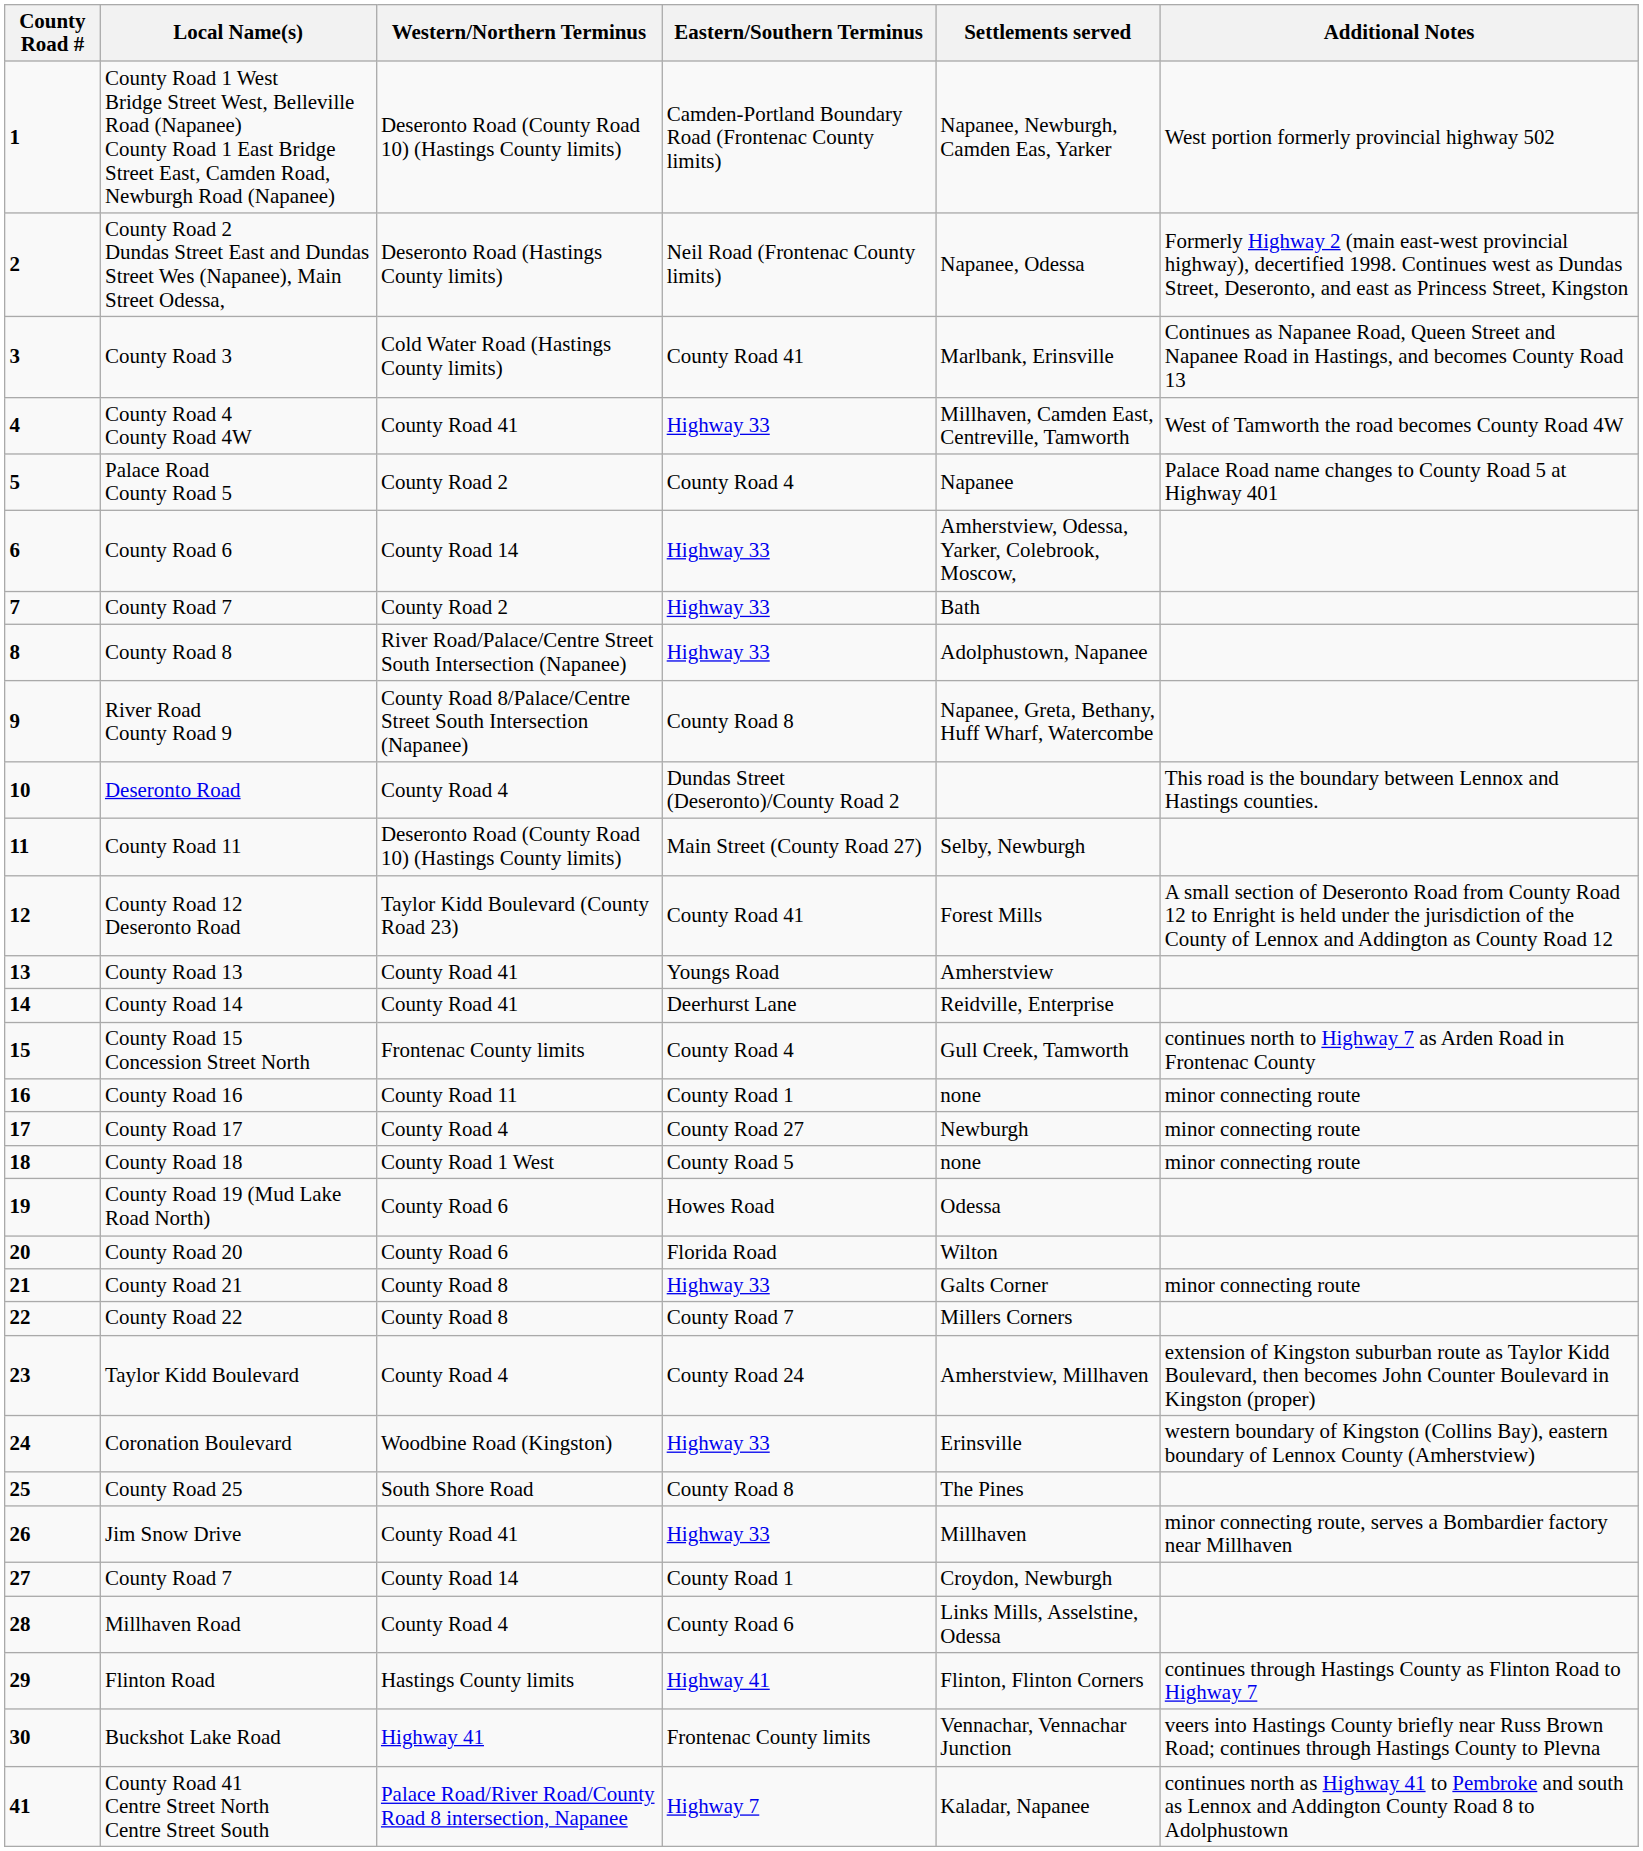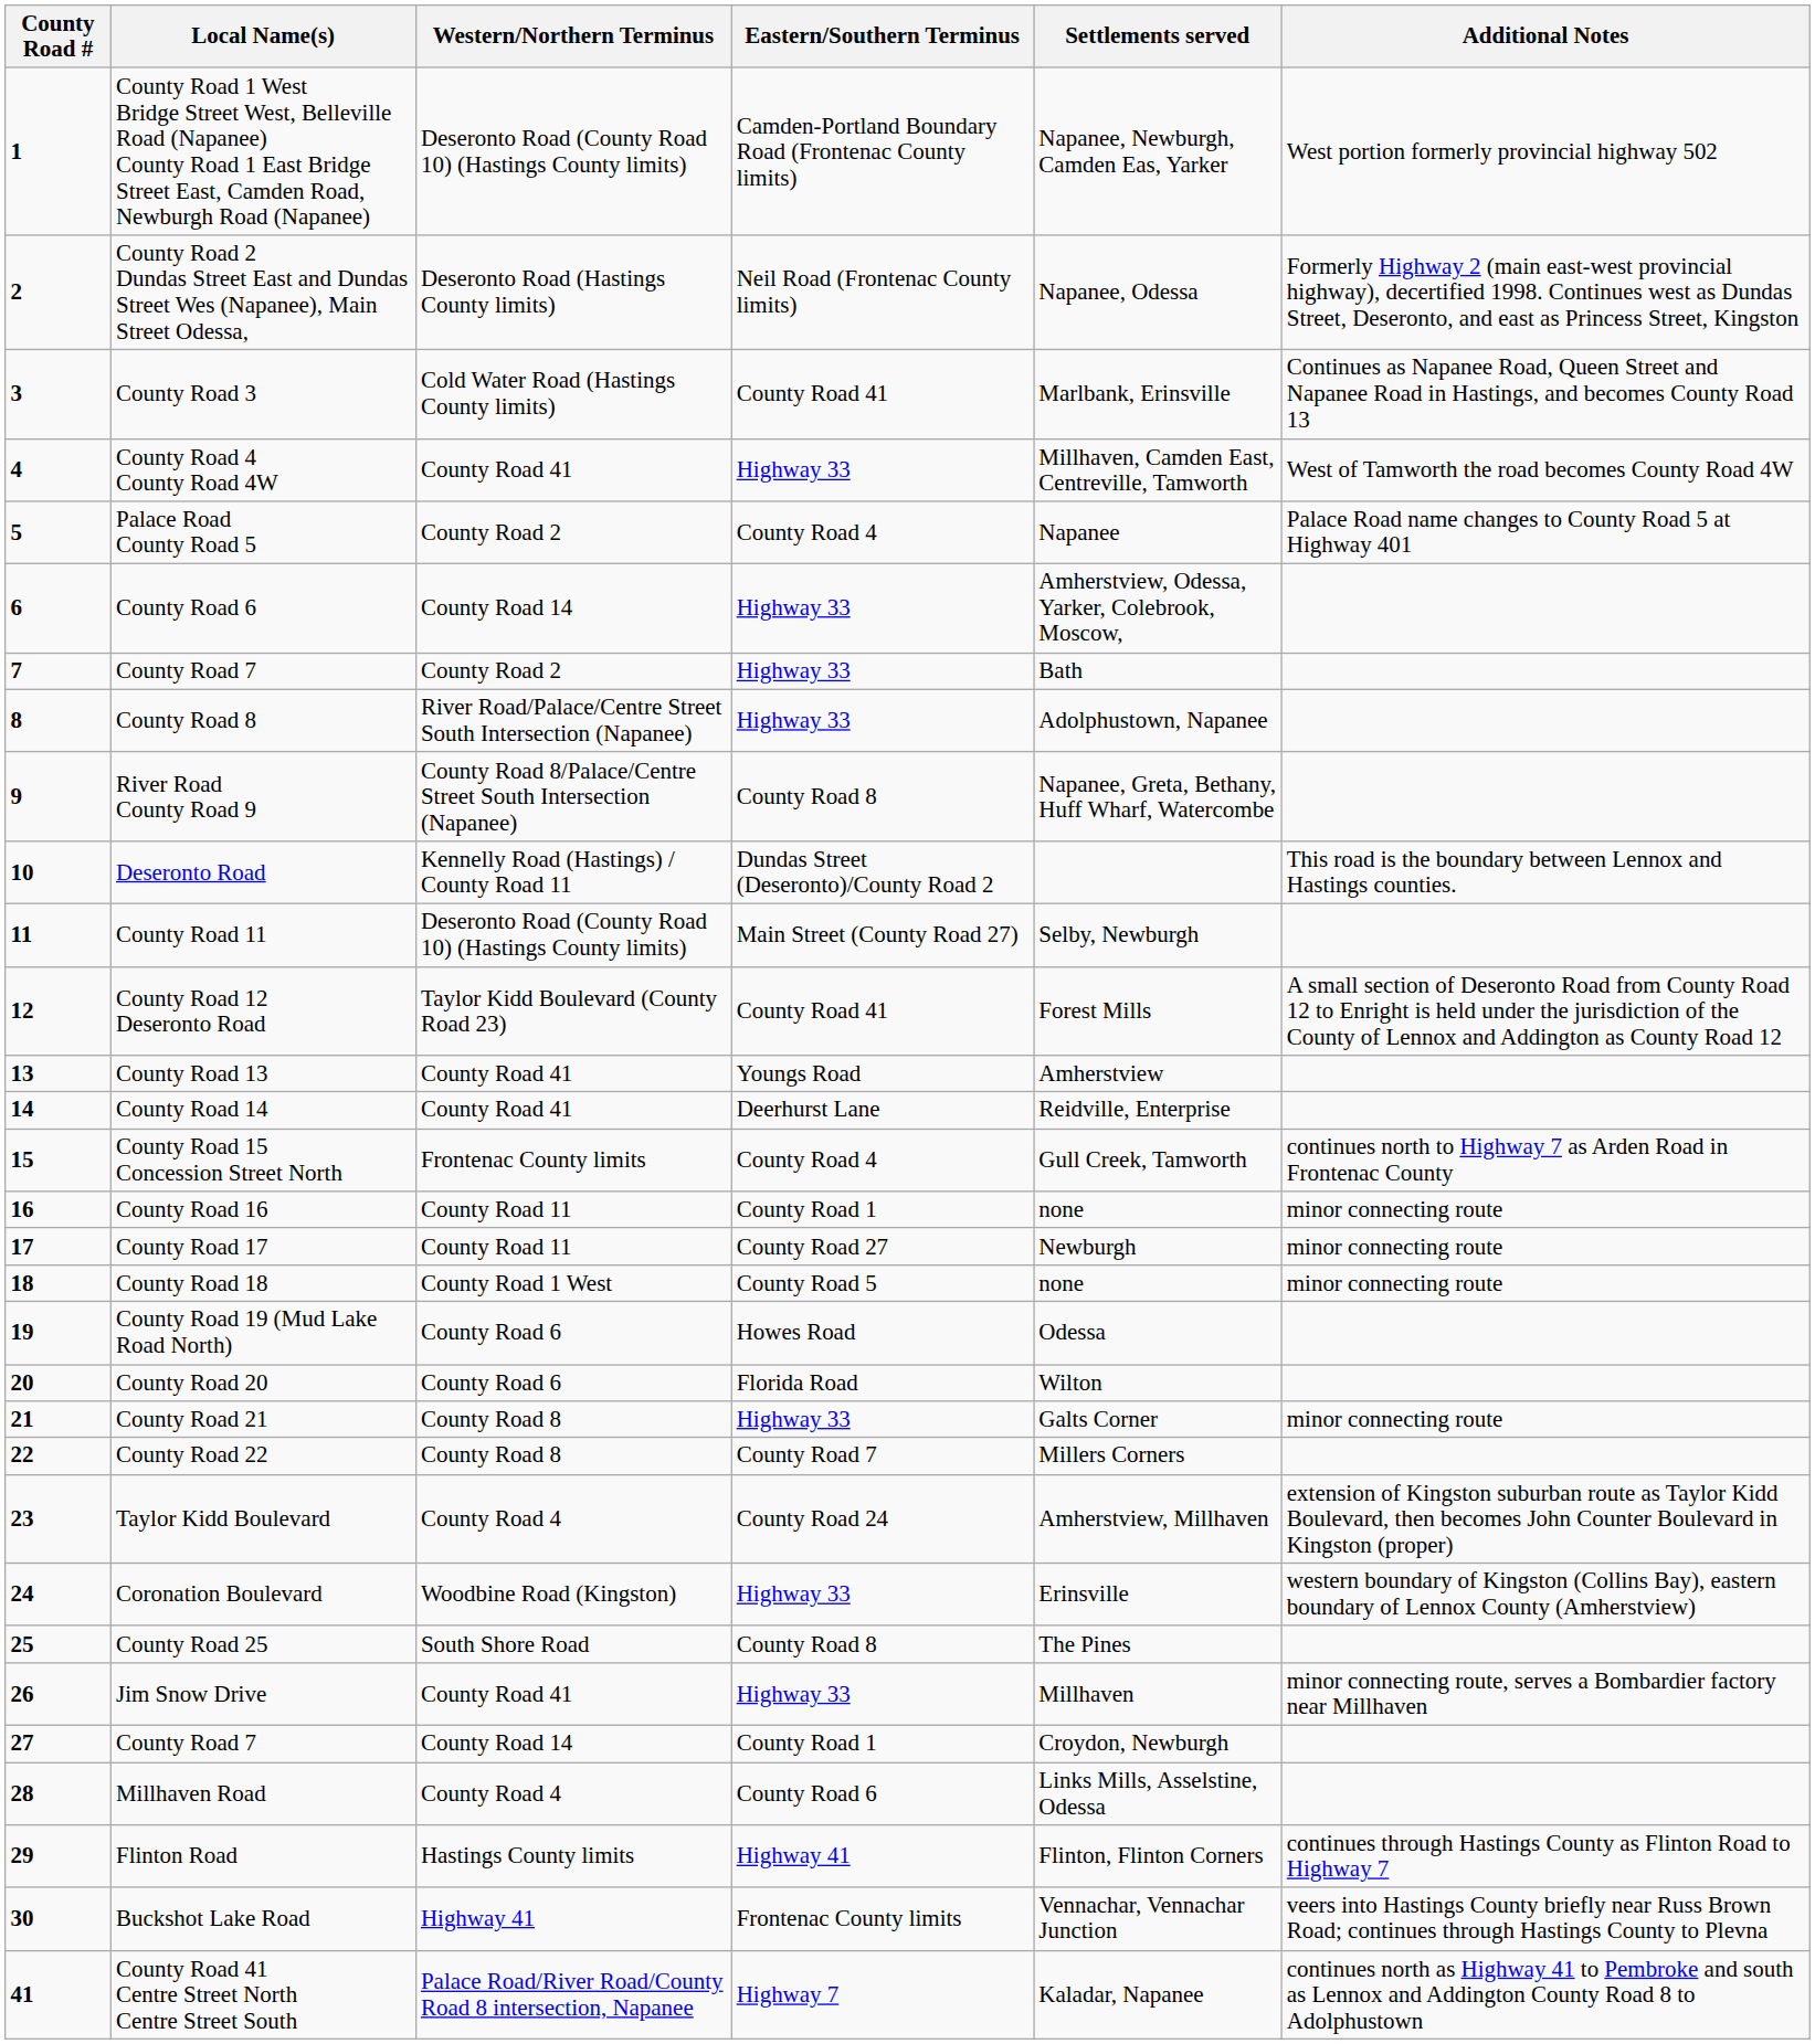Deseronto Road | Western/Northern Terminus: County Road 4 -> Kennelly Road (Hastings) / County Road 11
County Road 17 | Western/Northern Terminus: County Road 4 -> County Road 11
